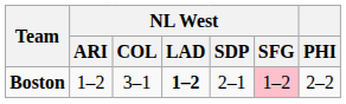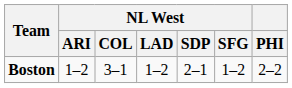Boston | NL West / LAD: bold -> normal
Boston | NL West / SFG: pink background -> no background
